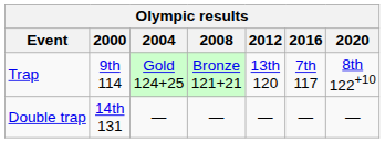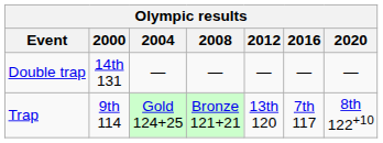rows swapped: Trap <-> Double trap
